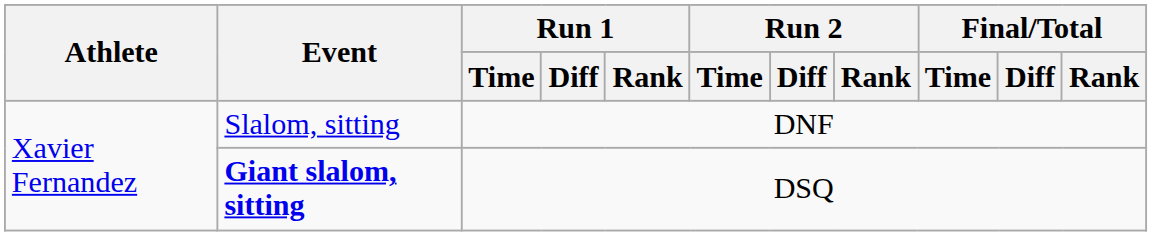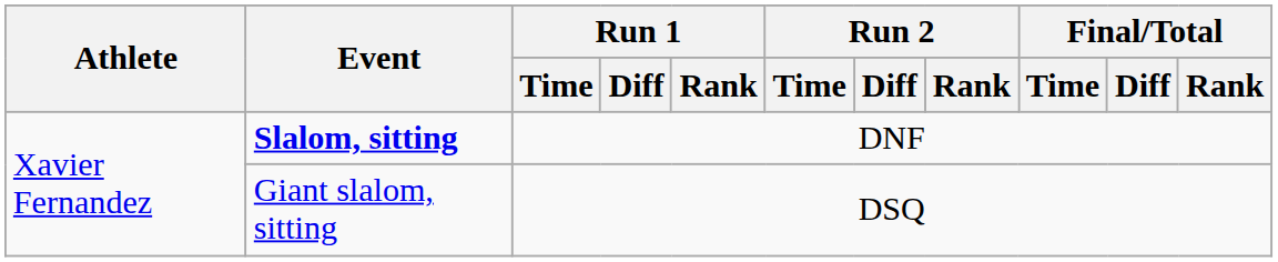Slalom, sitting | Event: normal -> bold
Giant slalom, sitting | Event: bold -> normal
